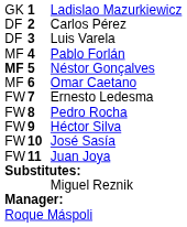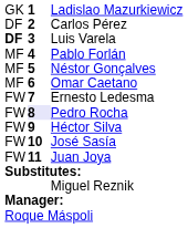Luis Varela | column 1: normal -> bold
Néstor Gonçalves | column 1: bold -> normal
Pedro Rocha | column 2: no background -> lavender background
